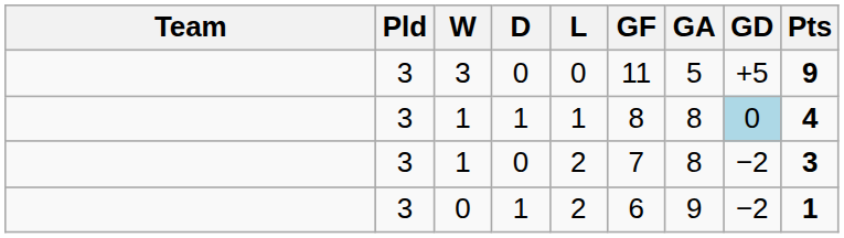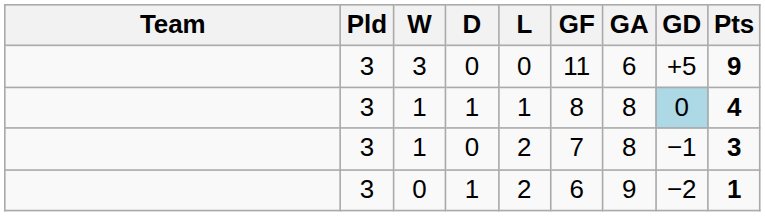row 2 | GA: 5 -> 6
row 4 | GD: −2 -> −1
